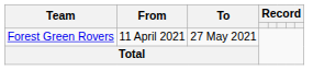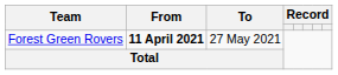Forest Green Rovers | From: normal -> bold
